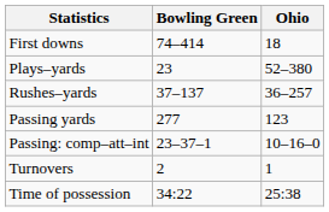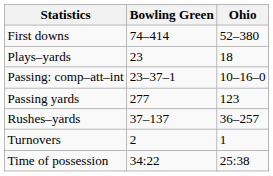First downs | Ohio: 18 -> 52–380
Plays–yards | Ohio: 52–380 -> 18
rows swapped: Rushes–yards <-> Passing: comp–att–int
